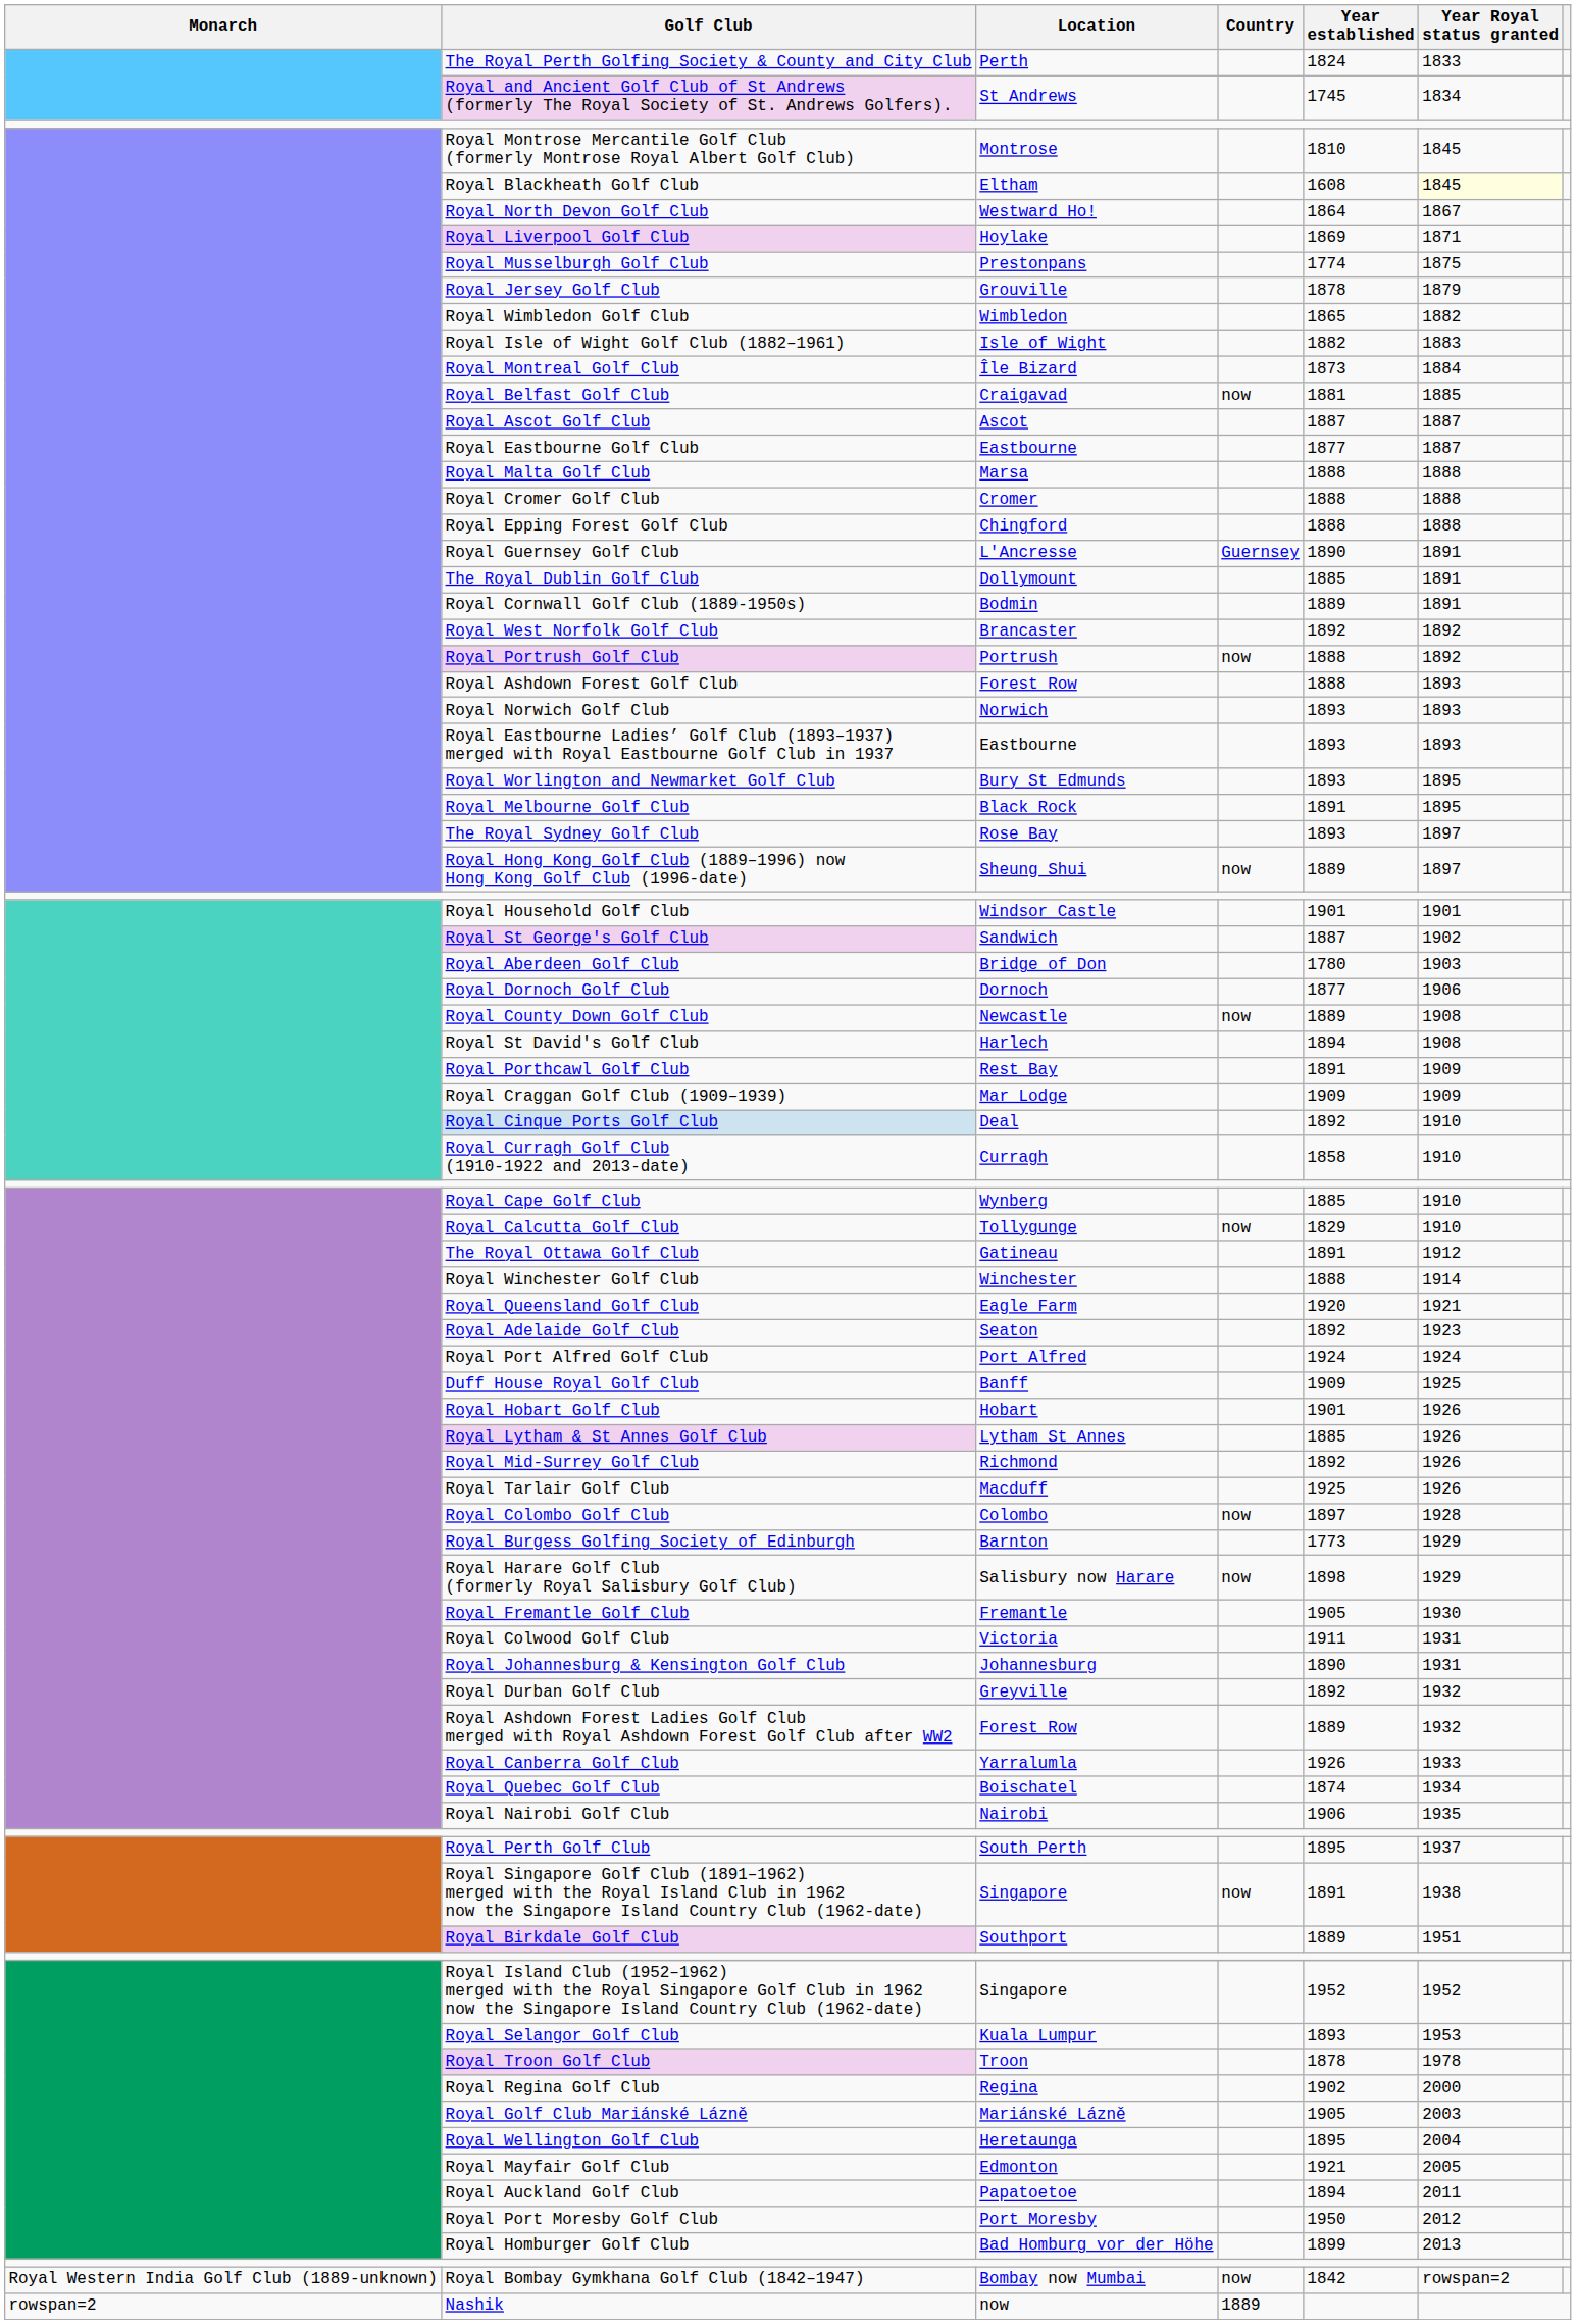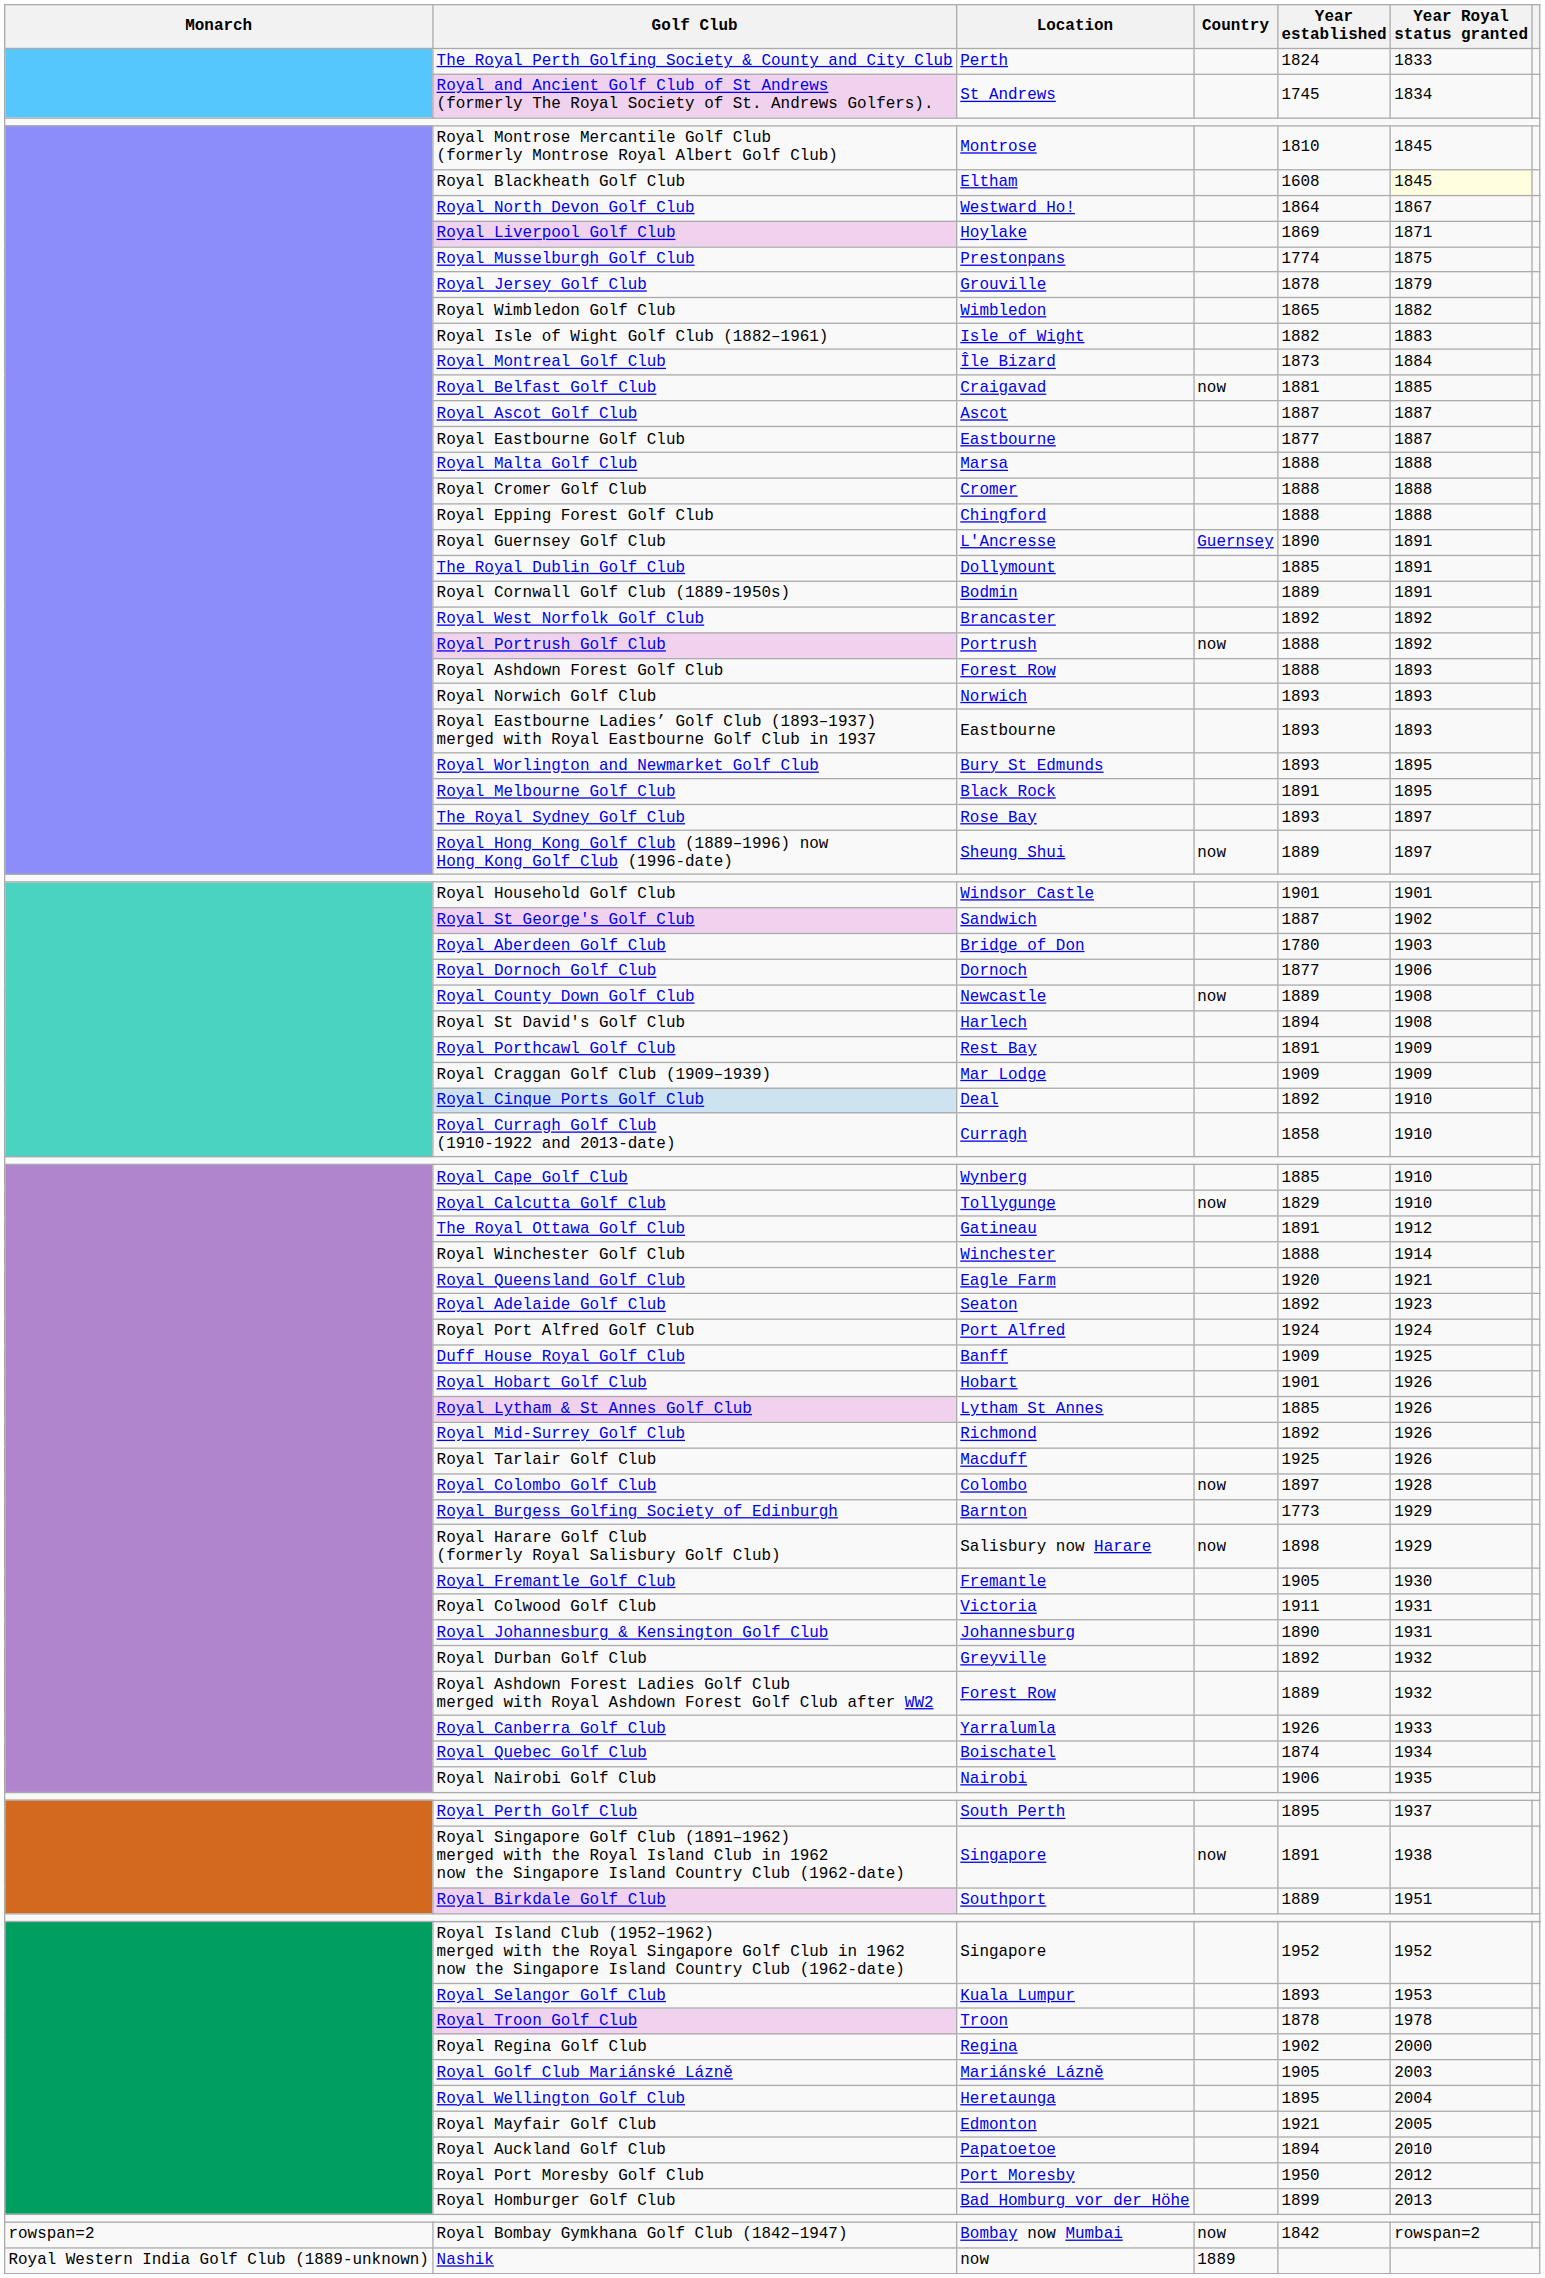Royal Auckland Golf Club | Year Royal status granted: 2011 -> 2010
Royal Bombay Gymkhana Golf Club (1842–1947) | Monarch: Royal Western India Golf Club (1889-unknown) -> rowspan=2
Nashik | Monarch: rowspan=2 -> Royal Western India Golf Club (1889-unknown)
